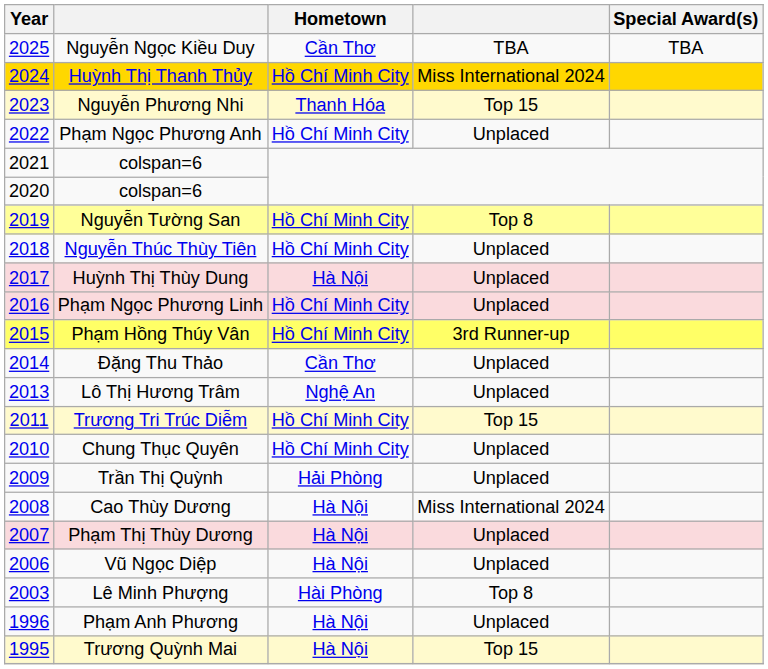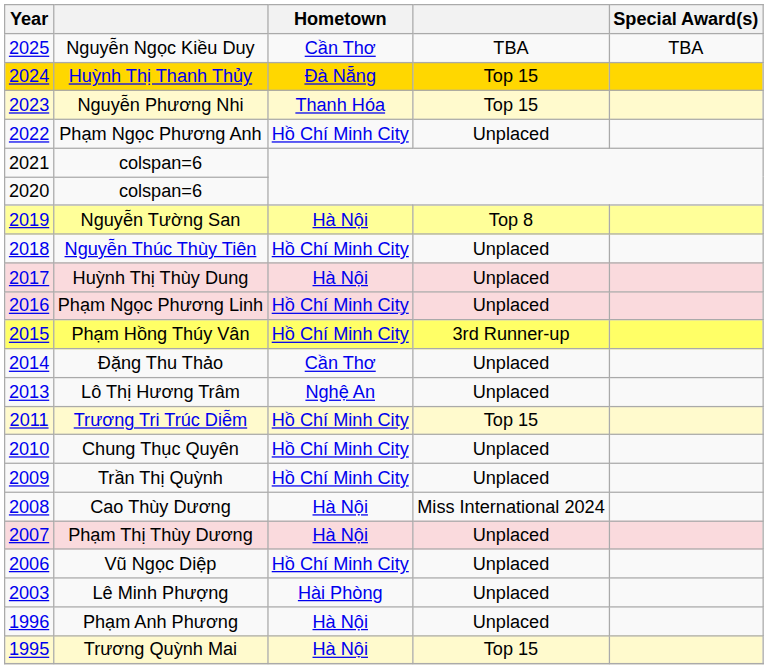Huỳnh Thị Thanh Thủy | Hometown: Hồ Chí Minh City -> Đà Nẵng
Huỳnh Thị Thanh Thủy | column 4: Miss International 2024 -> Top 15
Nguyễn Tường San | Hometown: Hồ Chí Minh City -> Hà Nội
Trần Thị Quỳnh | Hometown: Hải Phòng -> Hồ Chí Minh City
Vũ Ngọc Diệp | Hometown: Hà Nội -> Hồ Chí Minh City
Lê Minh Phượng | column 4: Top 8 -> Unplaced
